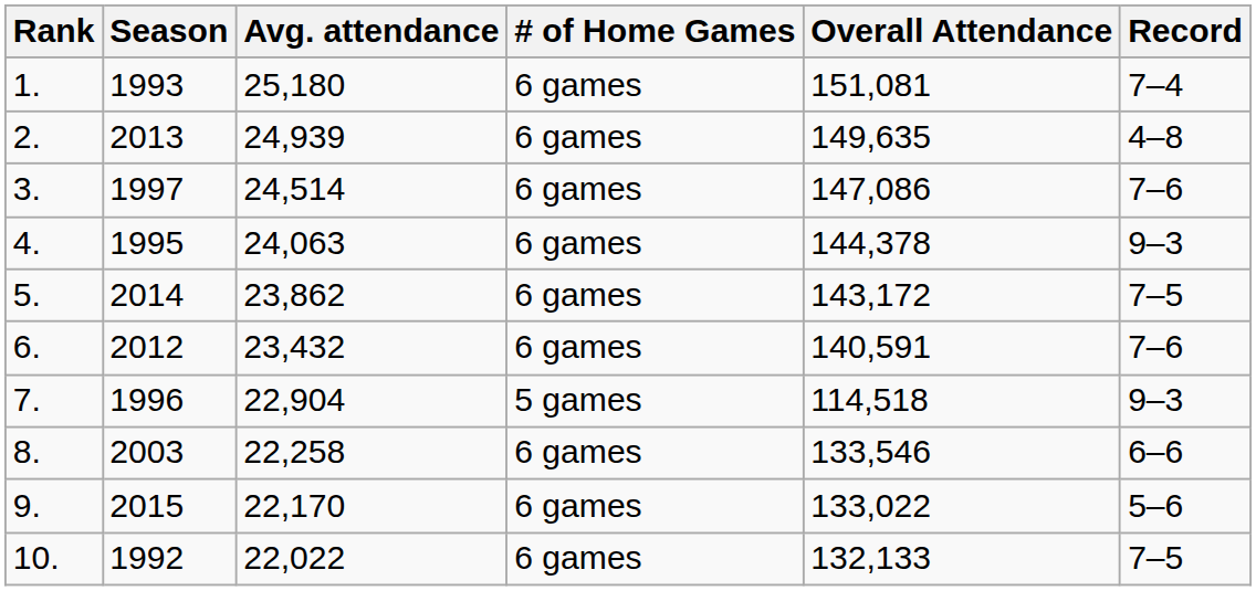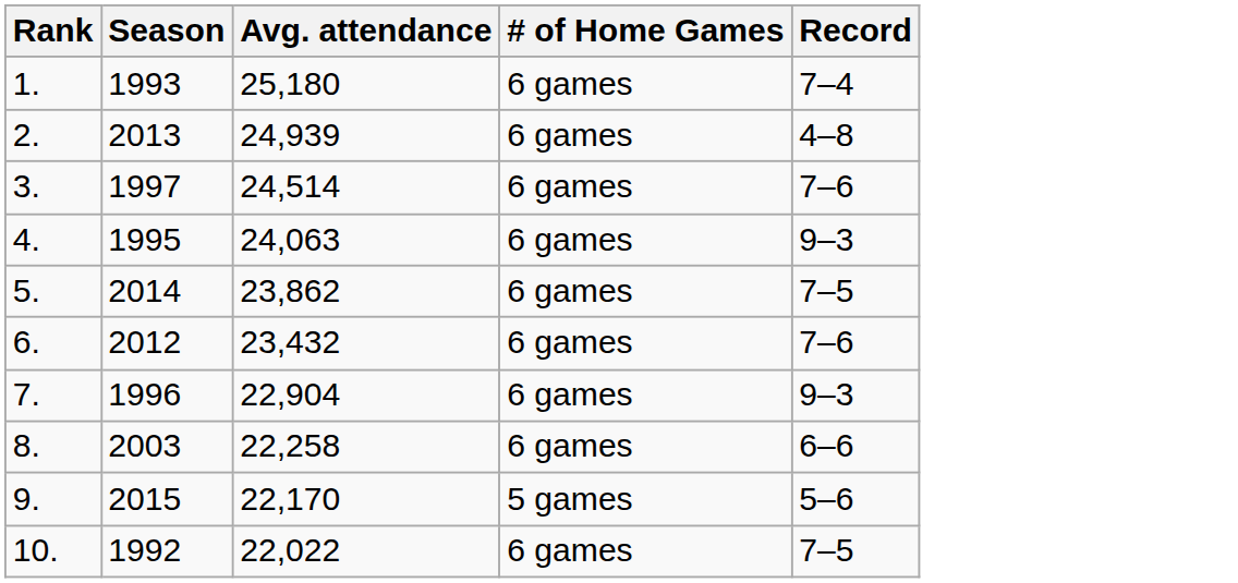- column: Overall Attendance | 151,081 | 149,635 | 147,086 | 144,378 | 143,172 | 140,591 | 114,518 | 133,546 | 133,022 | 132,133
7. | # of Home Games: 5 games -> 6 games
9. | # of Home Games: 6 games -> 5 games
